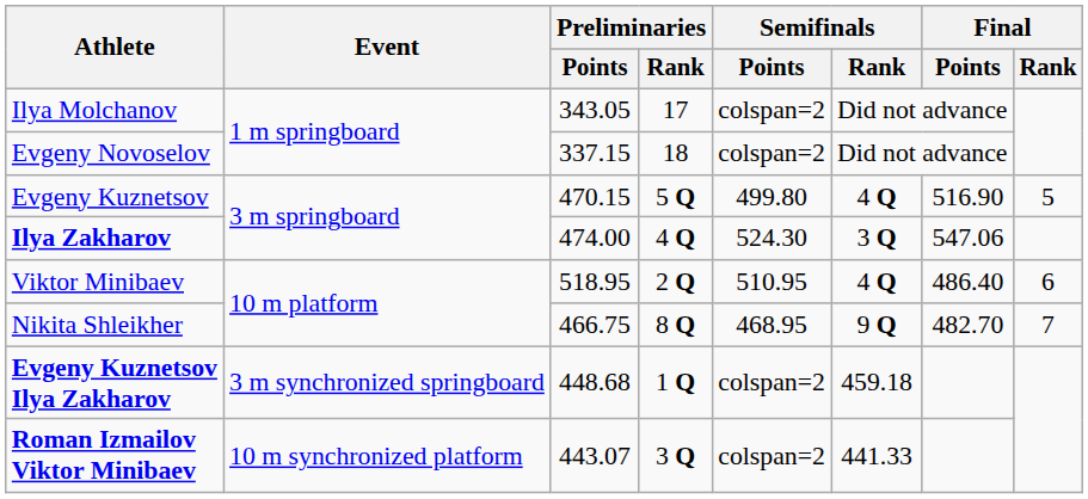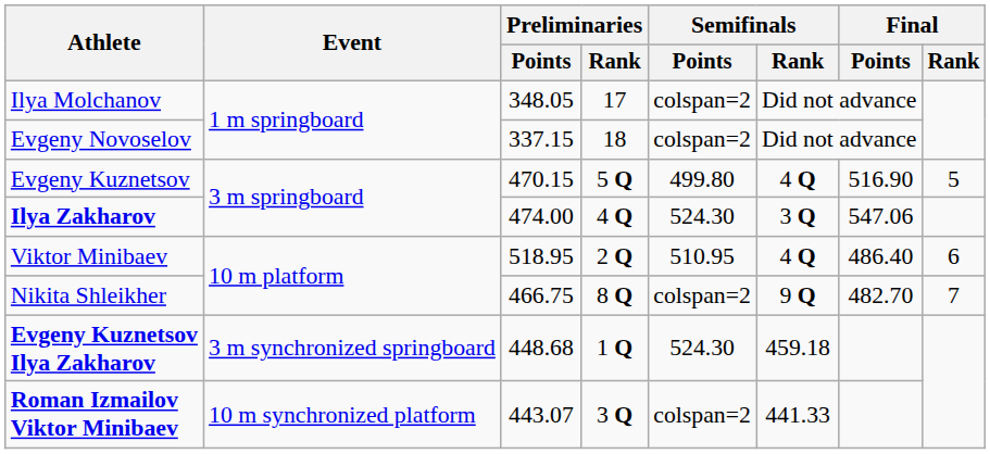Ilya Molchanov | Preliminaries / Points: 343.05 -> 348.05
Nikita Shleikher | Semifinals / Points: 468.95 -> colspan=2
Evgeny Kuznetsov Ilya Zakharov | Semifinals / Points: colspan=2 -> 524.30
